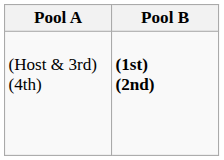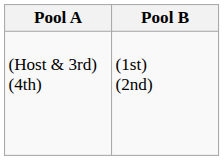(Host & 3rd) (4th) | Pool B: bold -> normal
